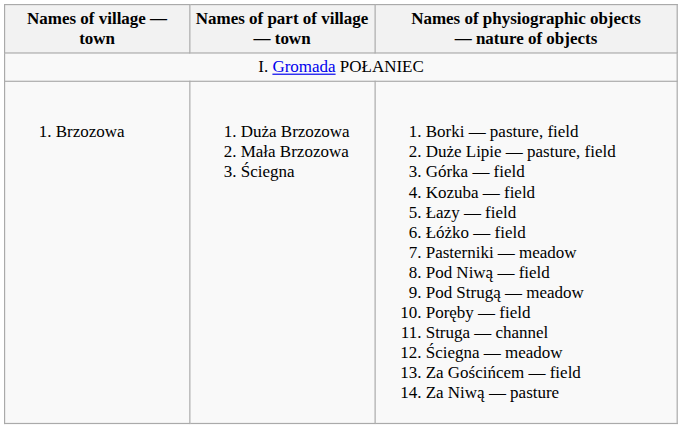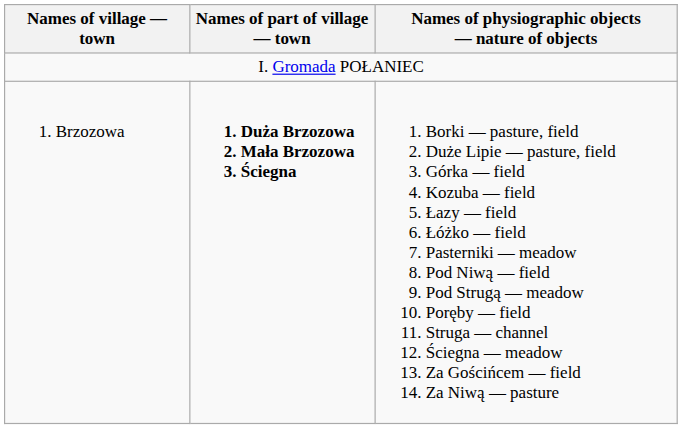Brzozowa | Names of part of village — town: normal -> bold
